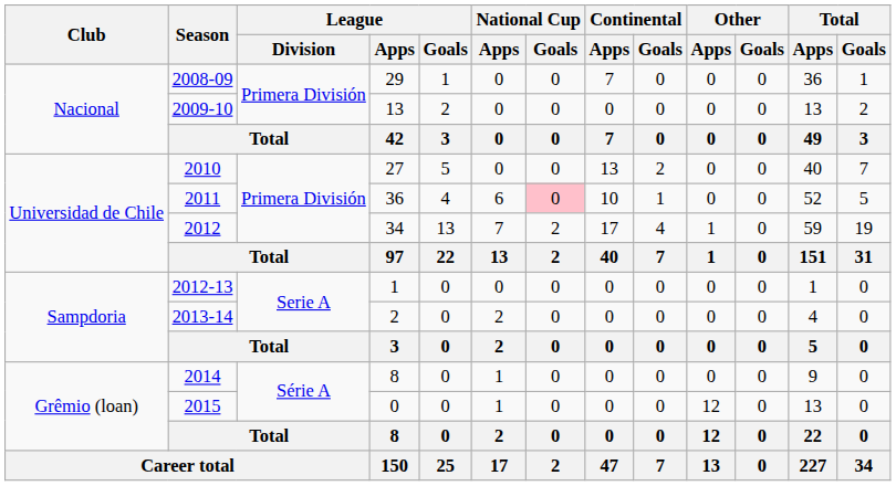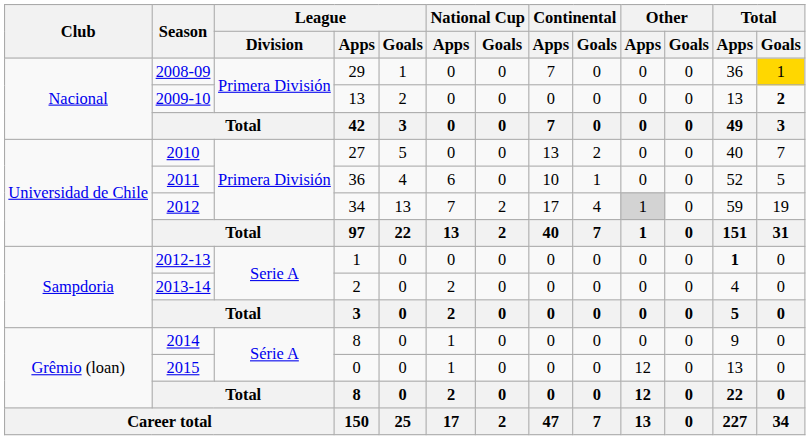2008-09 | Total / Goals: no background -> gold background
2009-10 | Total / Goals: normal -> bold
2011 | National Cup / Goals: pink background -> no background
2012 | Other / Apps: no background -> lightgrey background
2012-13 | Total / Apps: normal -> bold
